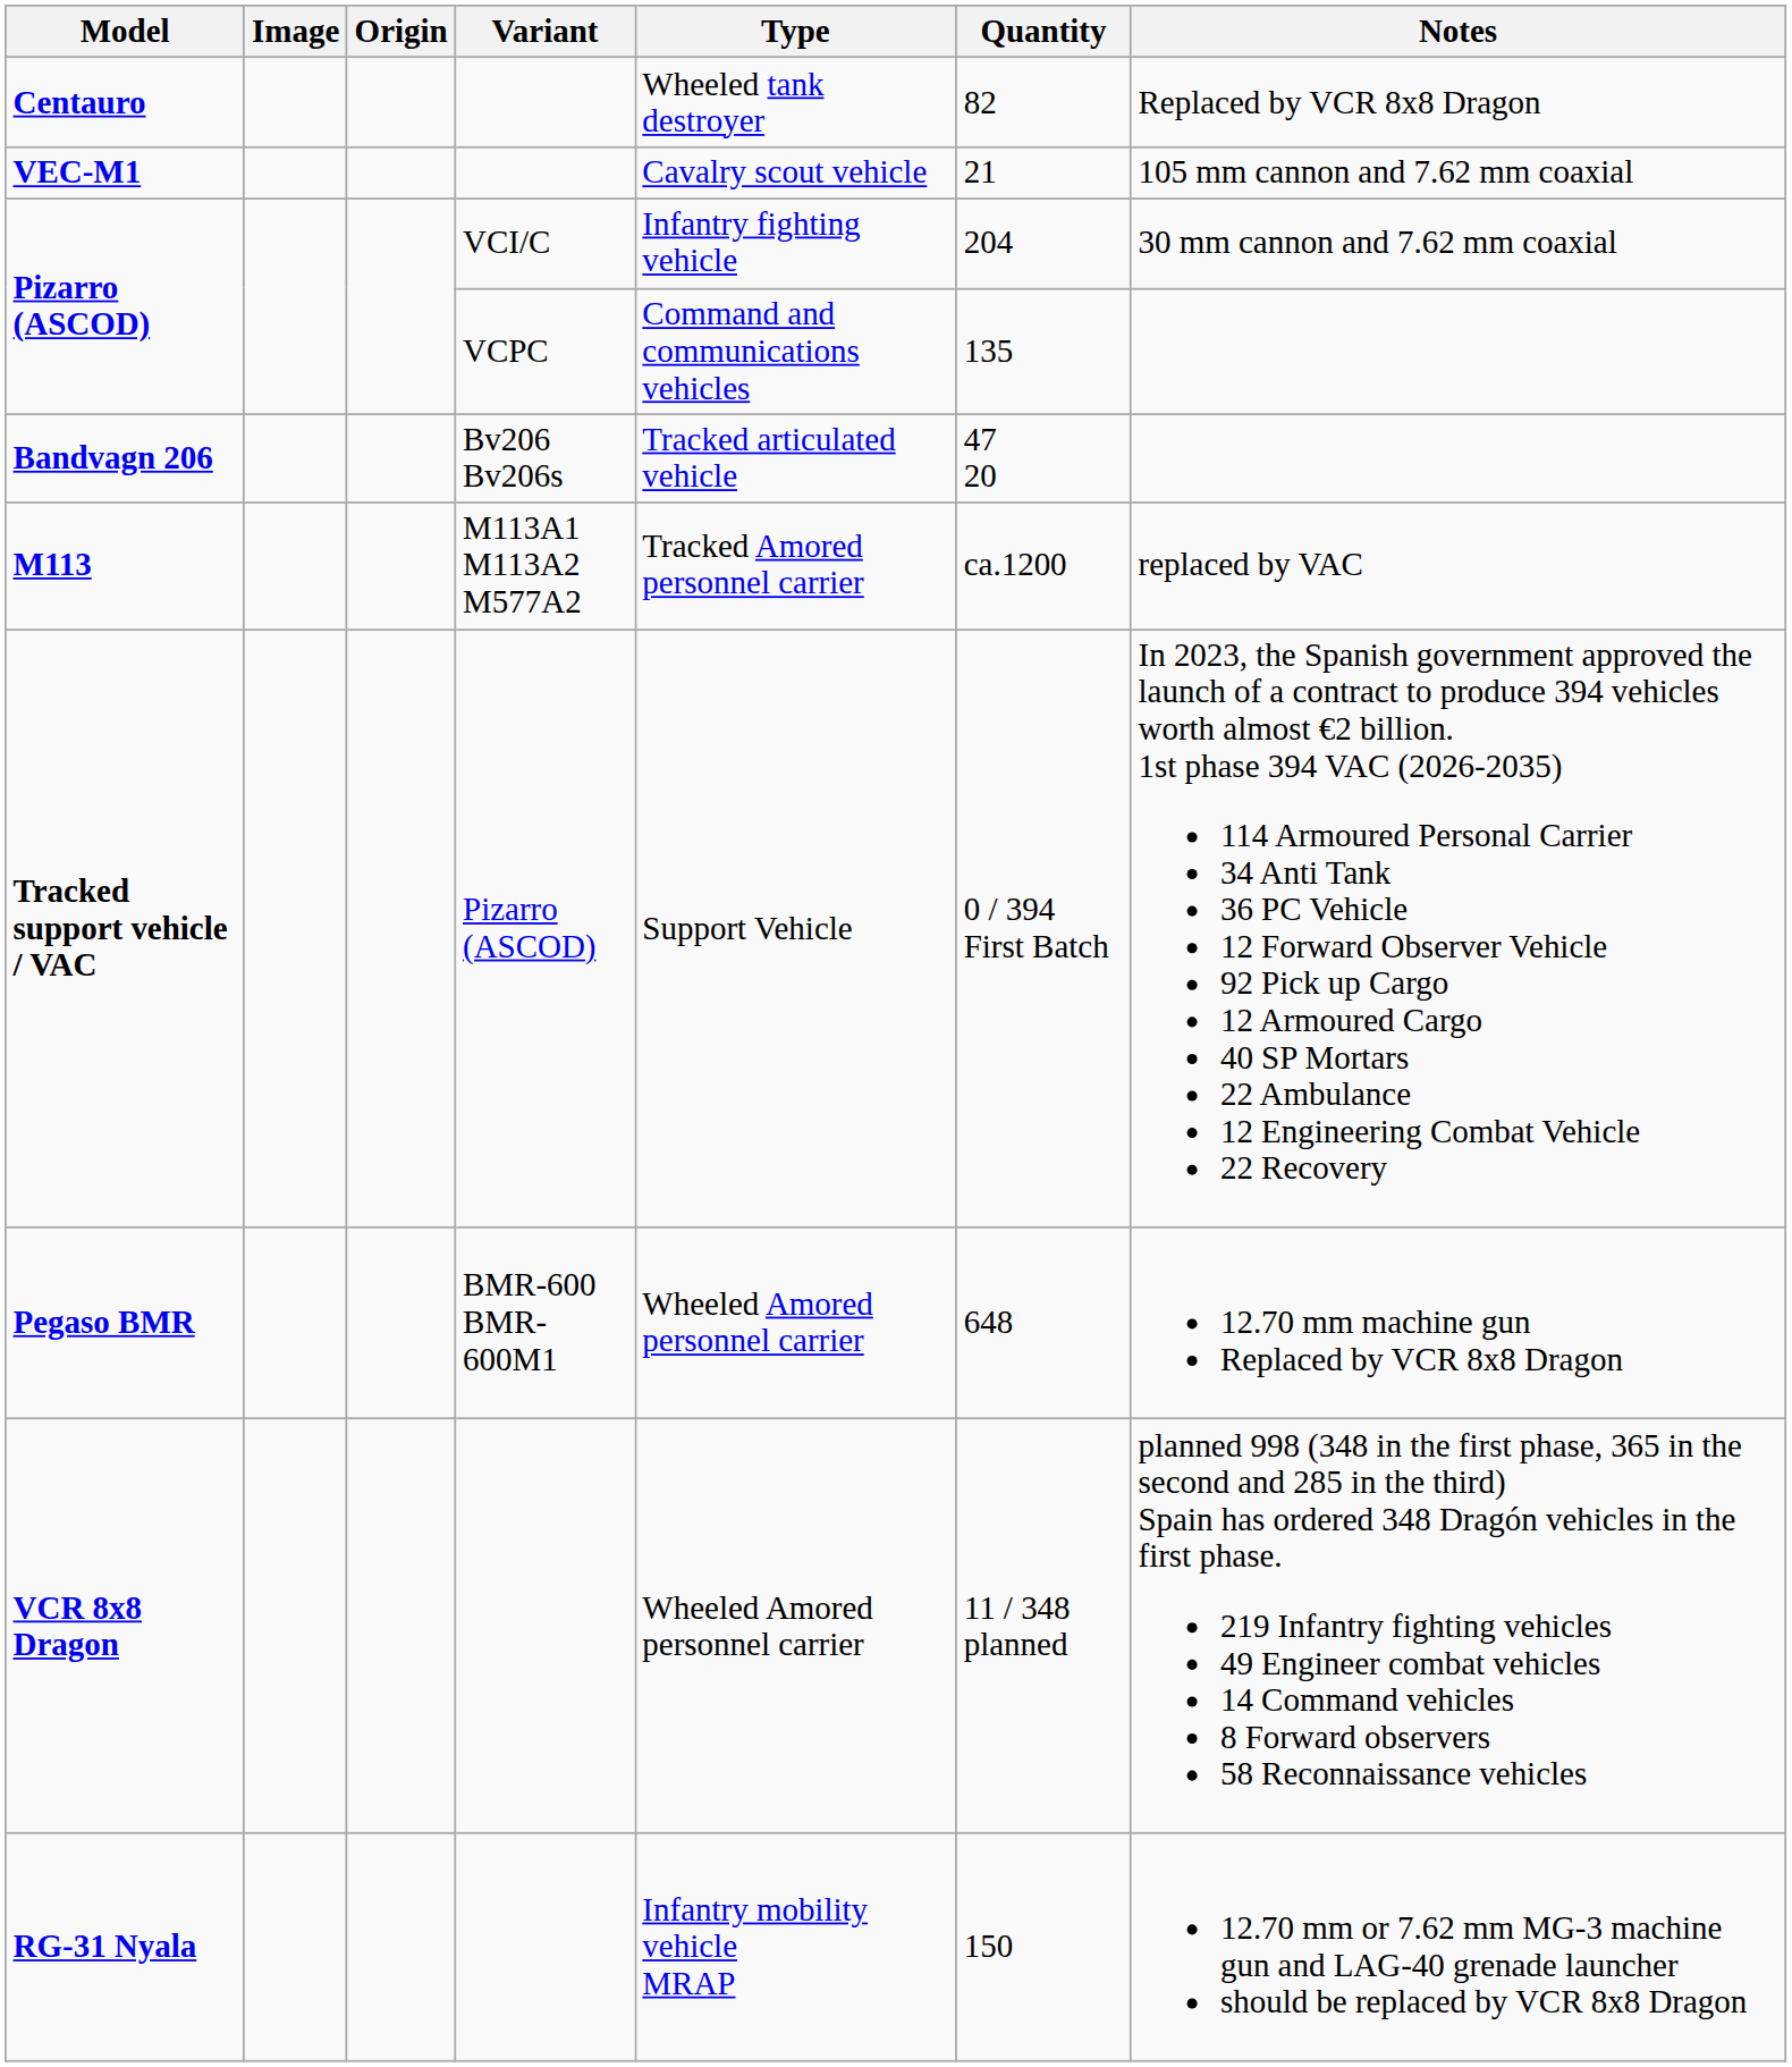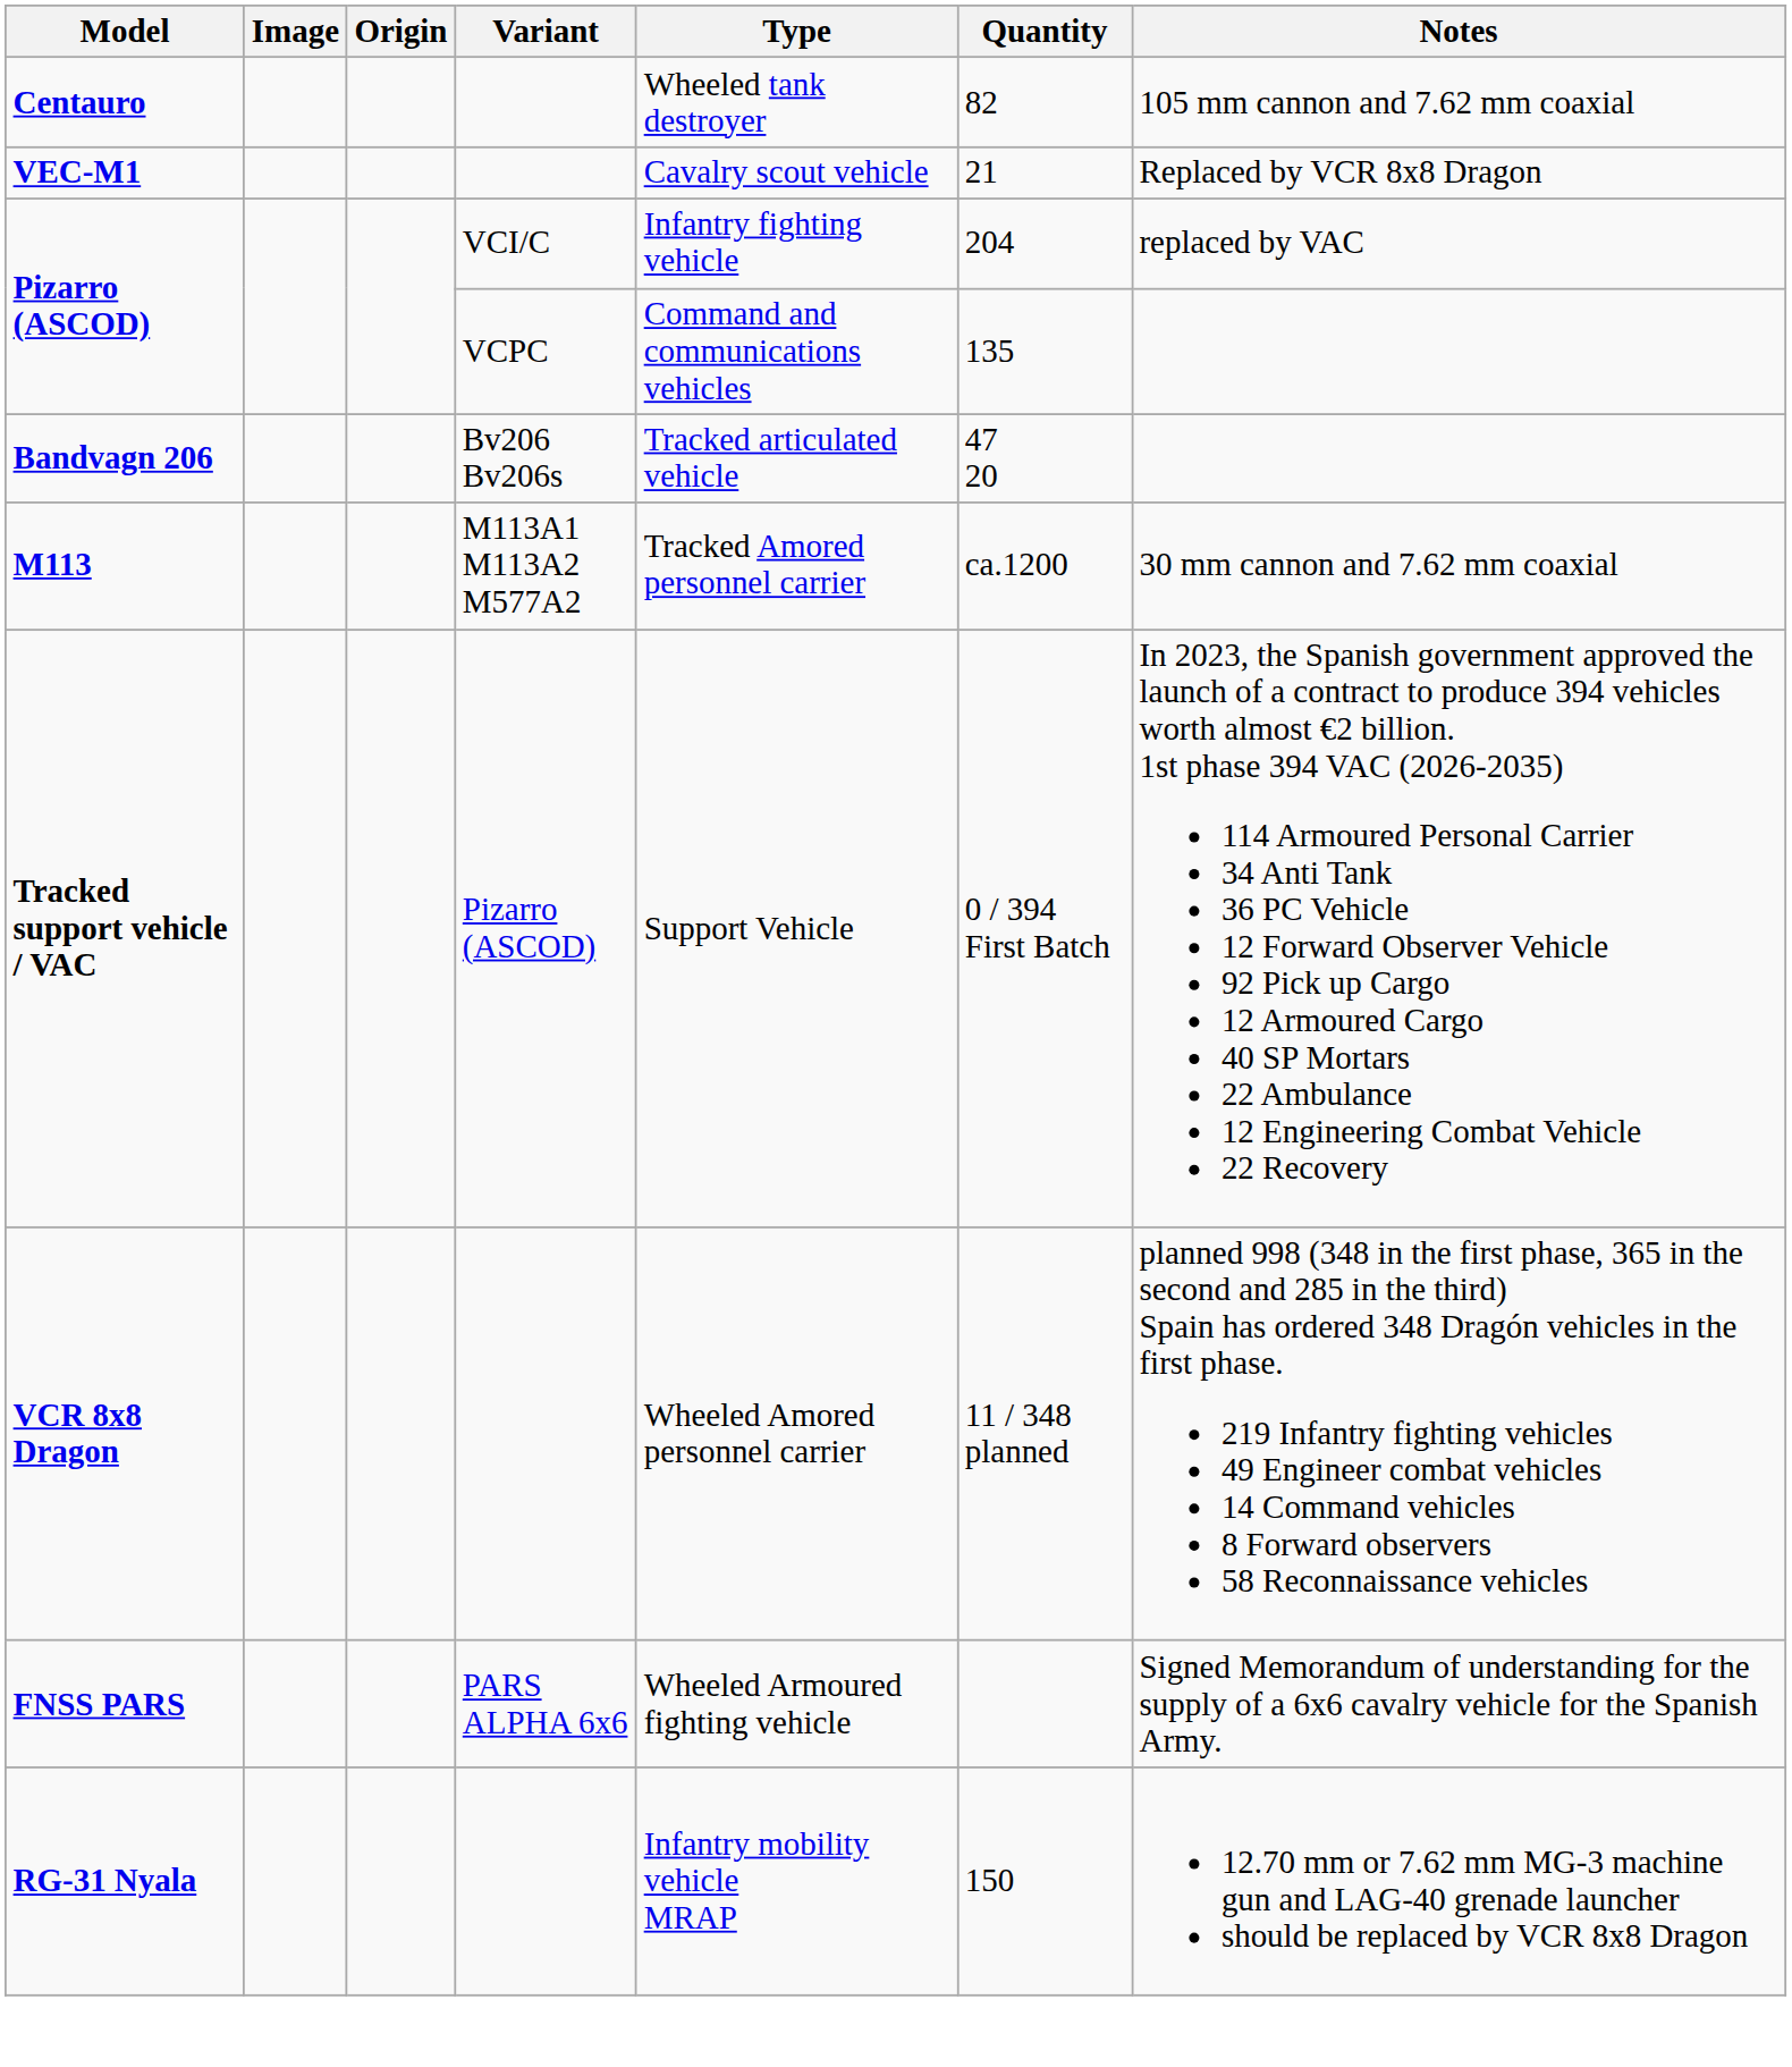Centauro | Notes: Replaced by VCR 8x8 Dragon -> 105 mm cannon and 7.62 mm coaxial
VEC-M1 | Notes: 105 mm cannon and 7.62 mm coaxial -> Replaced by VCR 8x8 Dragon
Pizarro (ASCOD) / VCI/C | Notes: 30 mm cannon and 7.62 mm coaxial -> replaced by VAC
M113 | Notes: replaced by VAC -> 30 mm cannon and 7.62 mm coaxial
- row: Pegaso BMR | BMR-600 BMR-600M1 | Wheeled Amored personnel carrier | 648 | 12.70 mm machine gun Replaced by VCR 8x8 Dragon
+ row: FNSS PARS | PARS ALPHA 6x6 | Wheeled Armoured fighting vehicle | Signed Memorandum of understanding for the supply of a 6x6 cavalry vehicle for the Spanish Army.
